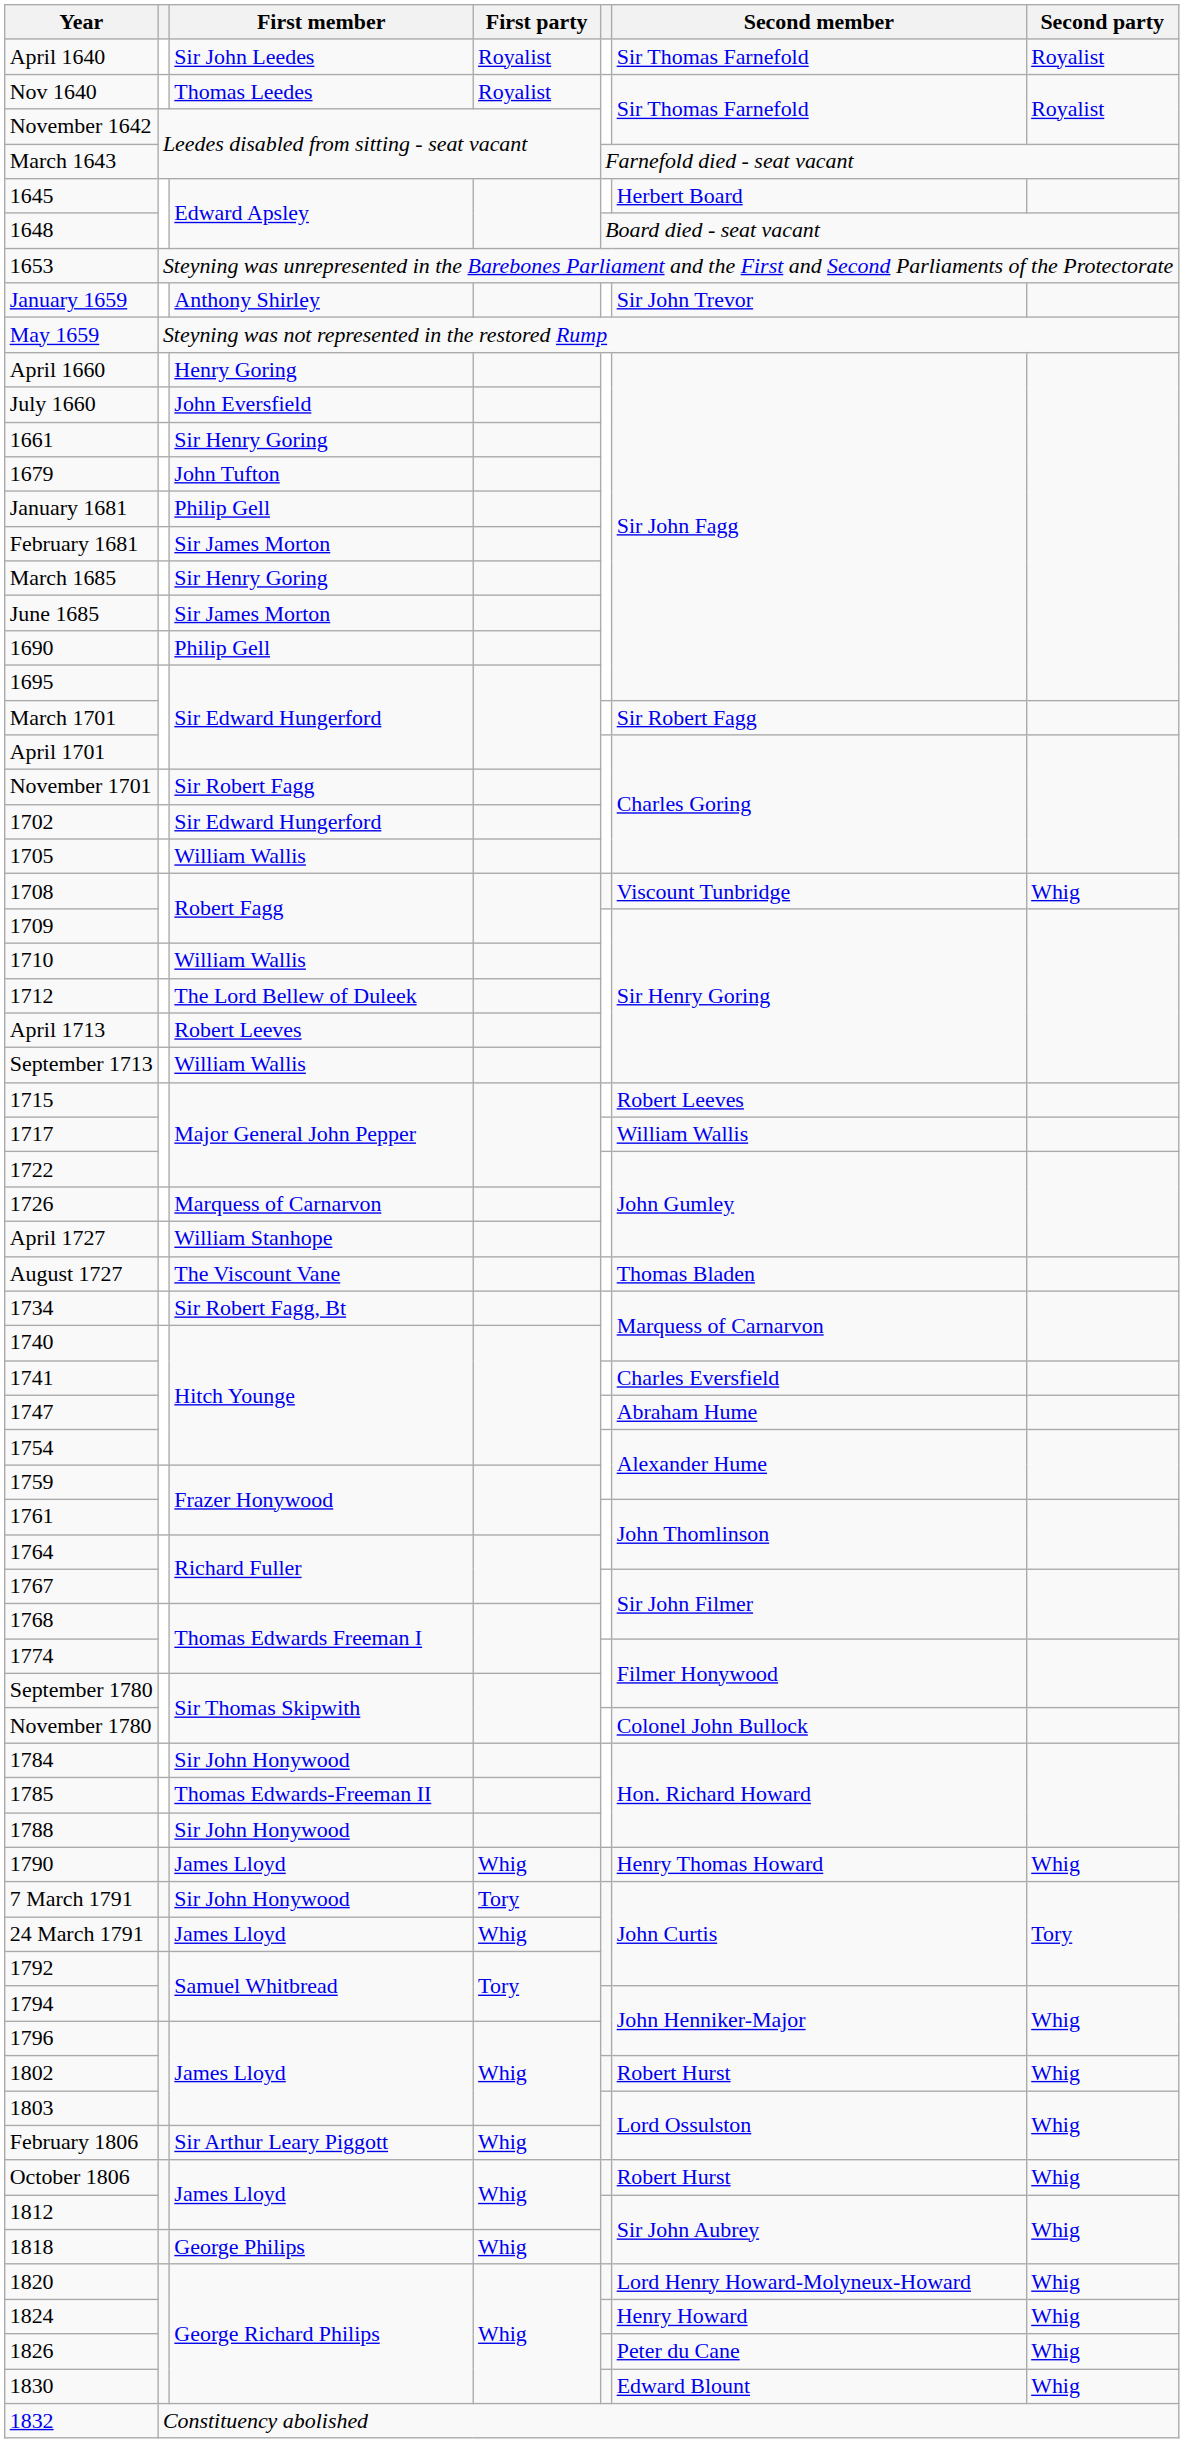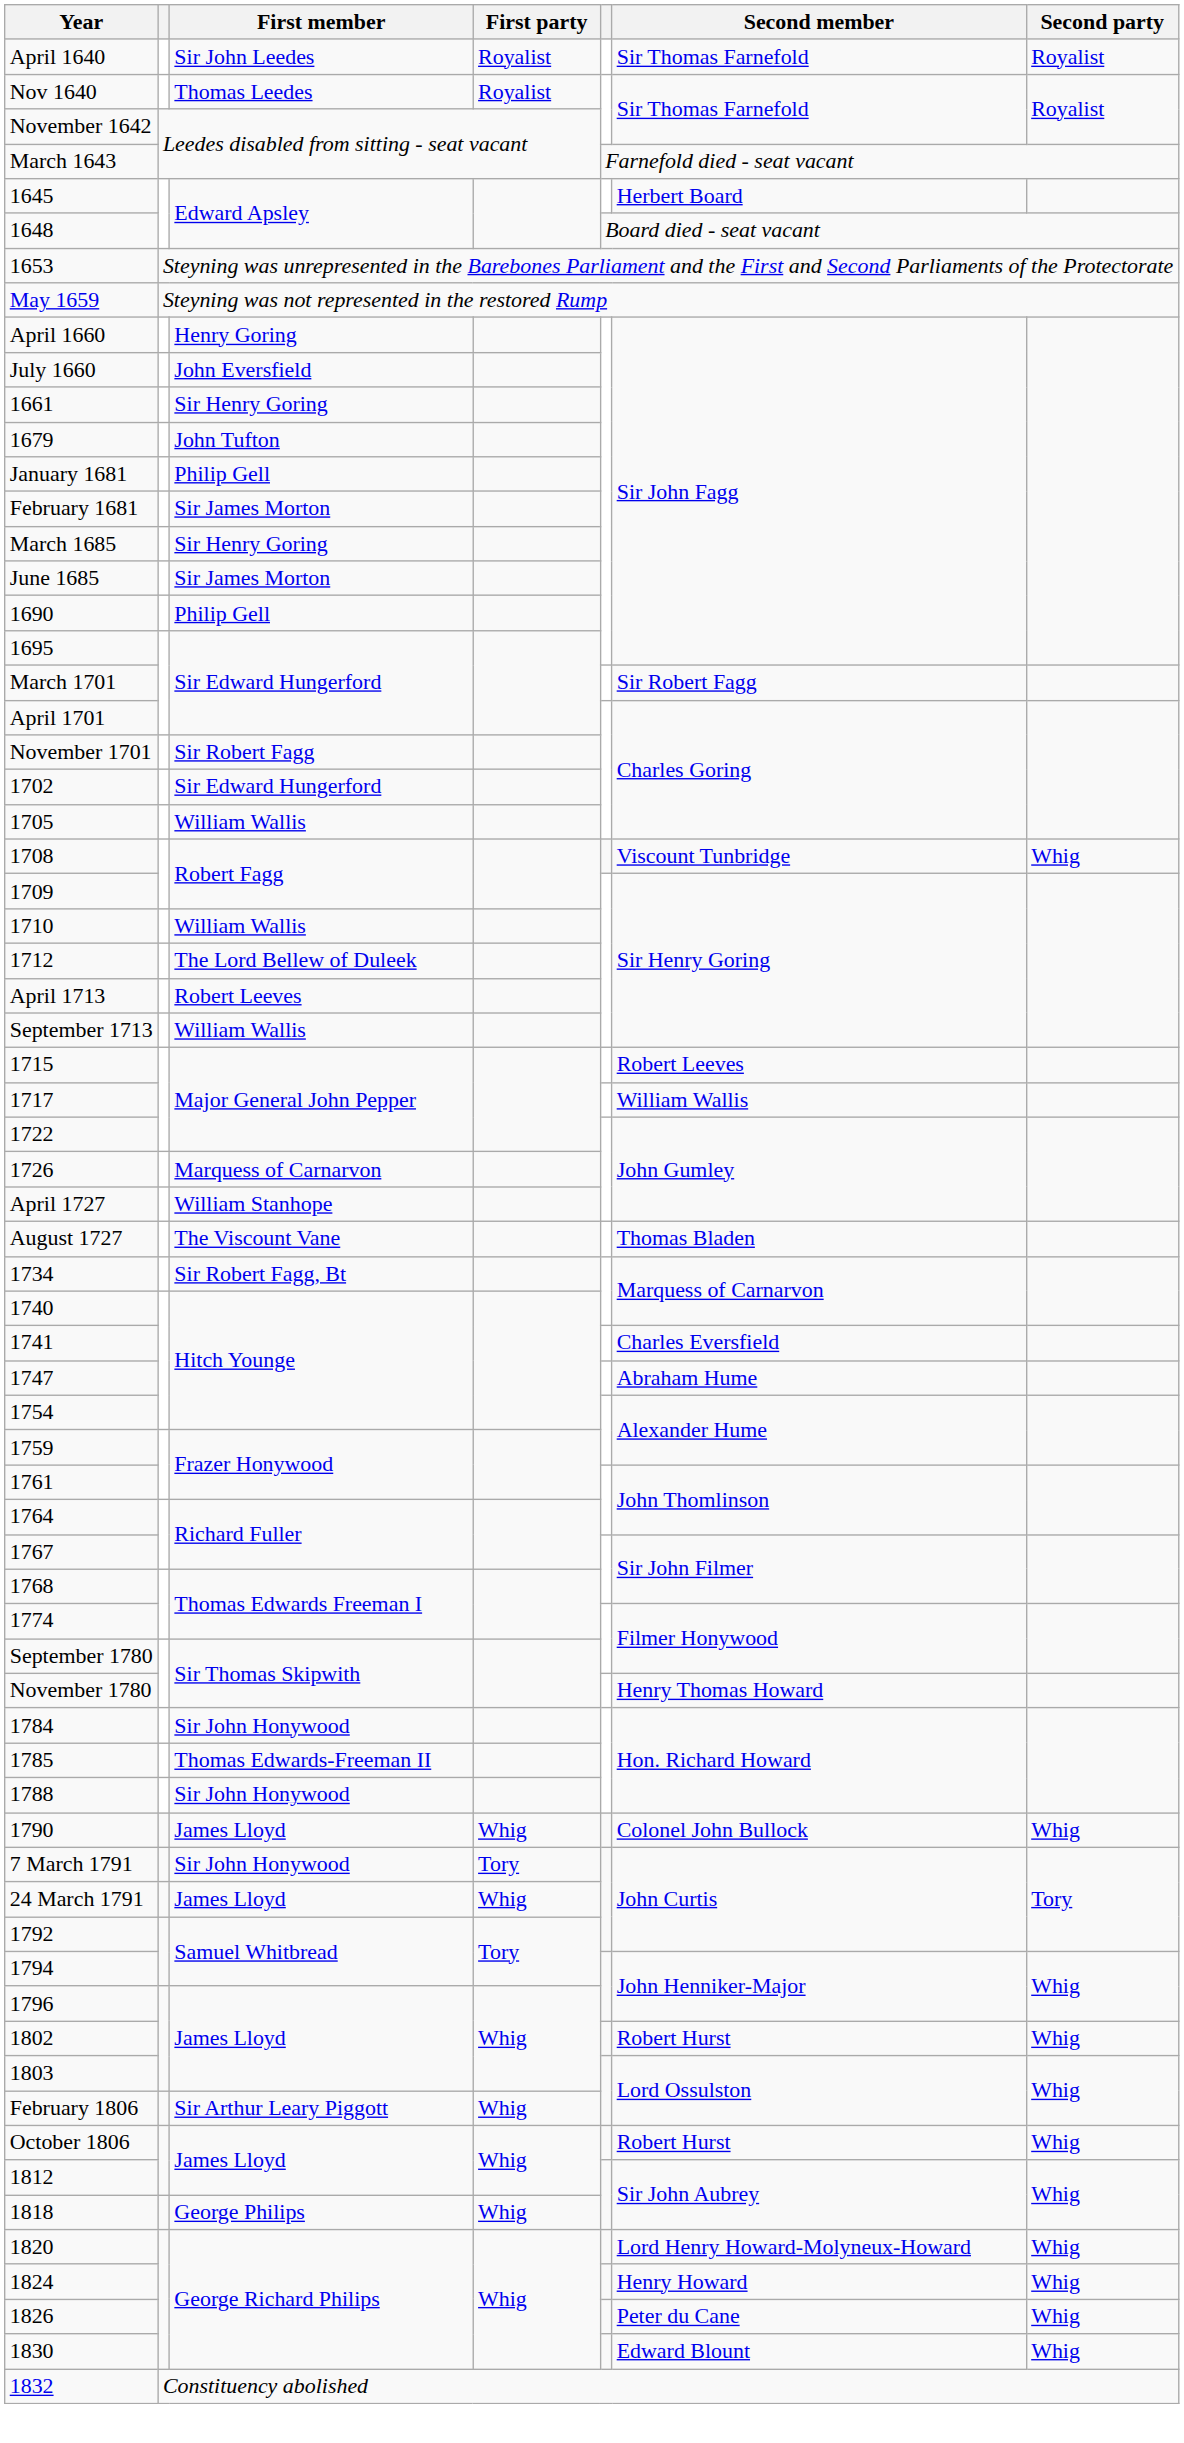- row: January 1659 | Anthony Shirley | Sir John Trevor
November 1780 | Second member: Colonel John Bullock -> Henry Thomas Howard
1790 | Second member: Henry Thomas Howard -> Colonel John Bullock
